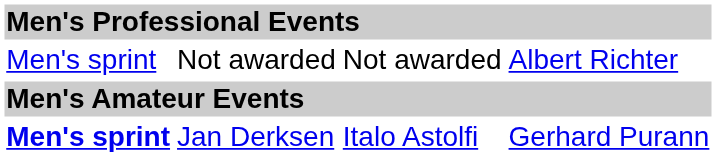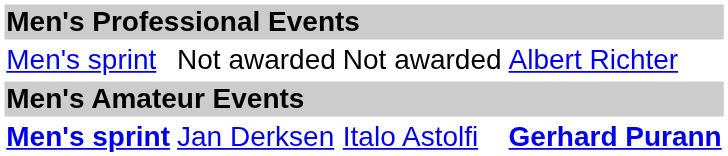Jan Derksen | column 4: normal -> bold
